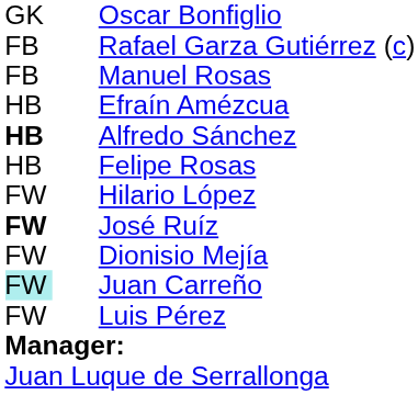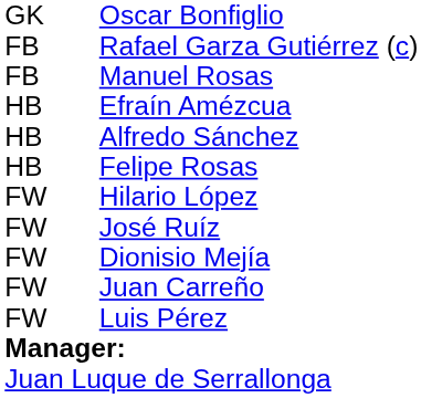Alfredo Sánchez | column 1: bold -> normal
José Ruíz | column 1: bold -> normal
Juan Carreño | column 1: paleturquoise background -> no background
